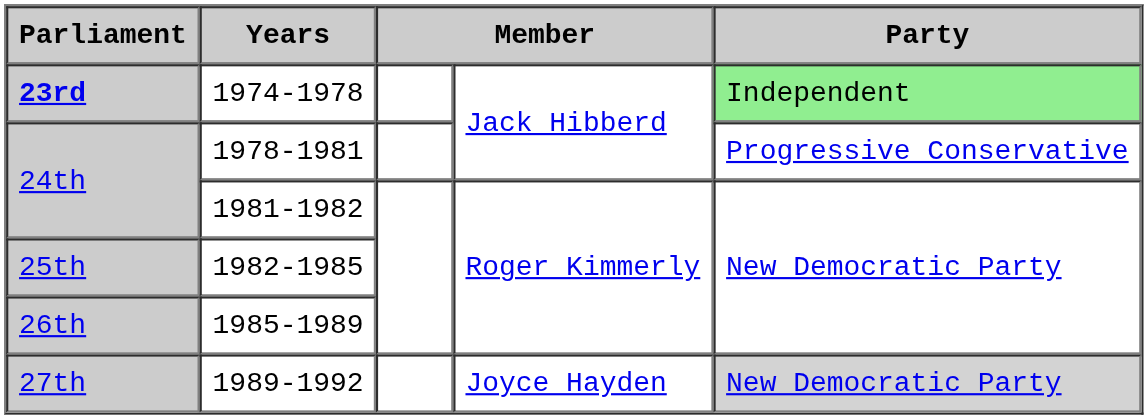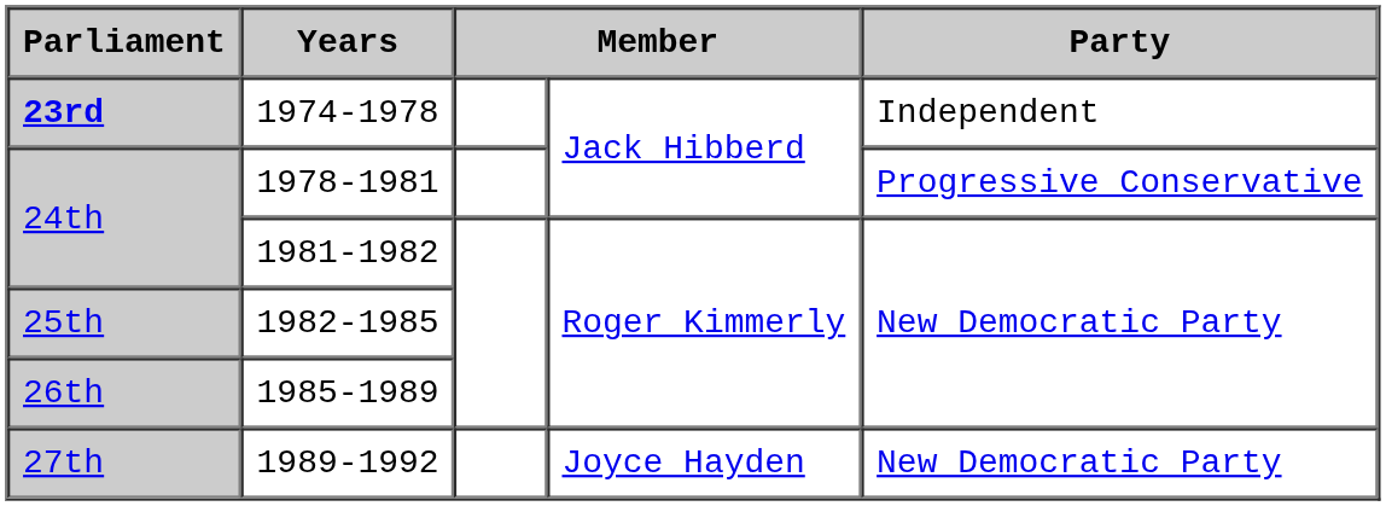1974-1978 | Party: lightgreen background -> no background
1989-1992 | Party: lightgrey background -> no background
